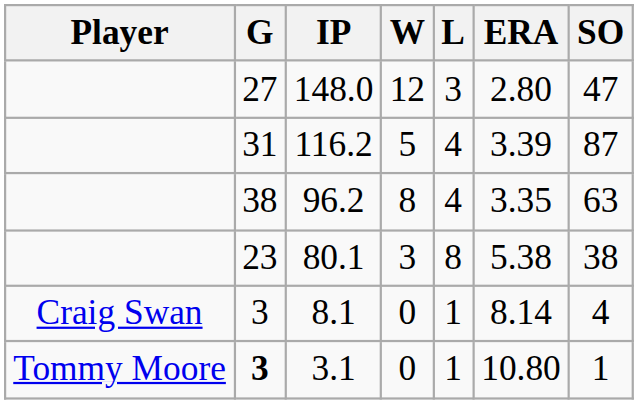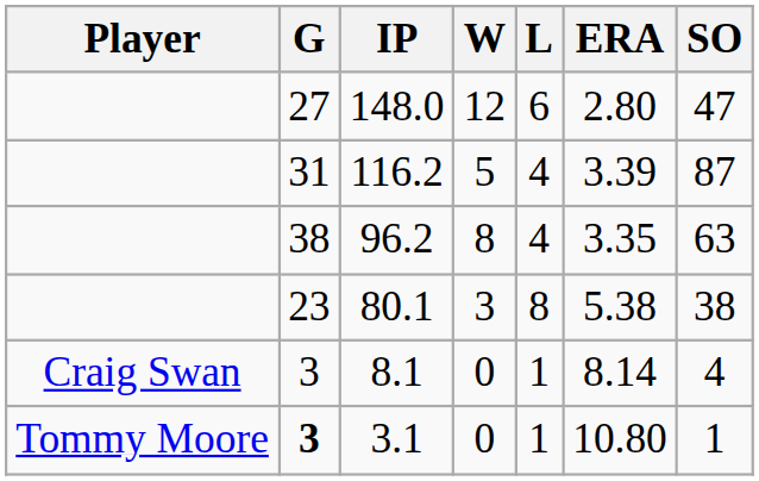148.0 | L: 3 -> 6
